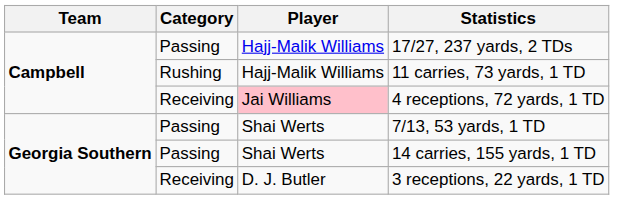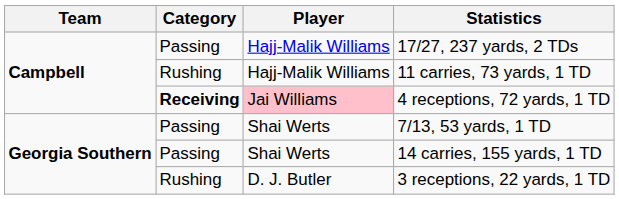4 receptions, 72 yards, 1 TD | Category: normal -> bold
3 receptions, 22 yards, 1 TD | Category: Receiving -> Rushing
